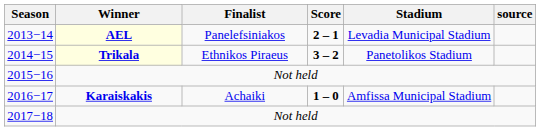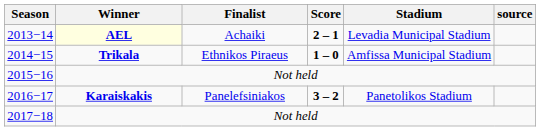2013−14 | Finalist: Panelefsiniakos -> Achaiki
2014−15 | Winner: lightyellow background -> no background
2014−15 | Score: 3 – 2 -> 1 – 0
2014−15 | Stadium: Panetolikos Stadium -> Amfissa Municipal Stadium
2016−17 | Finalist: Achaiki -> Panelefsiniakos
2016−17 | Score: 1 – 0 -> 3 – 2
2016−17 | Stadium: Amfissa Municipal Stadium -> Panetolikos Stadium
